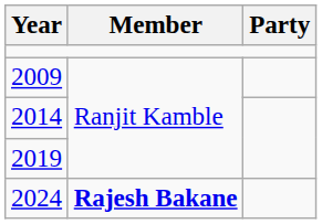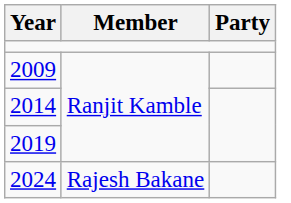2024 | Member: bold -> normal
